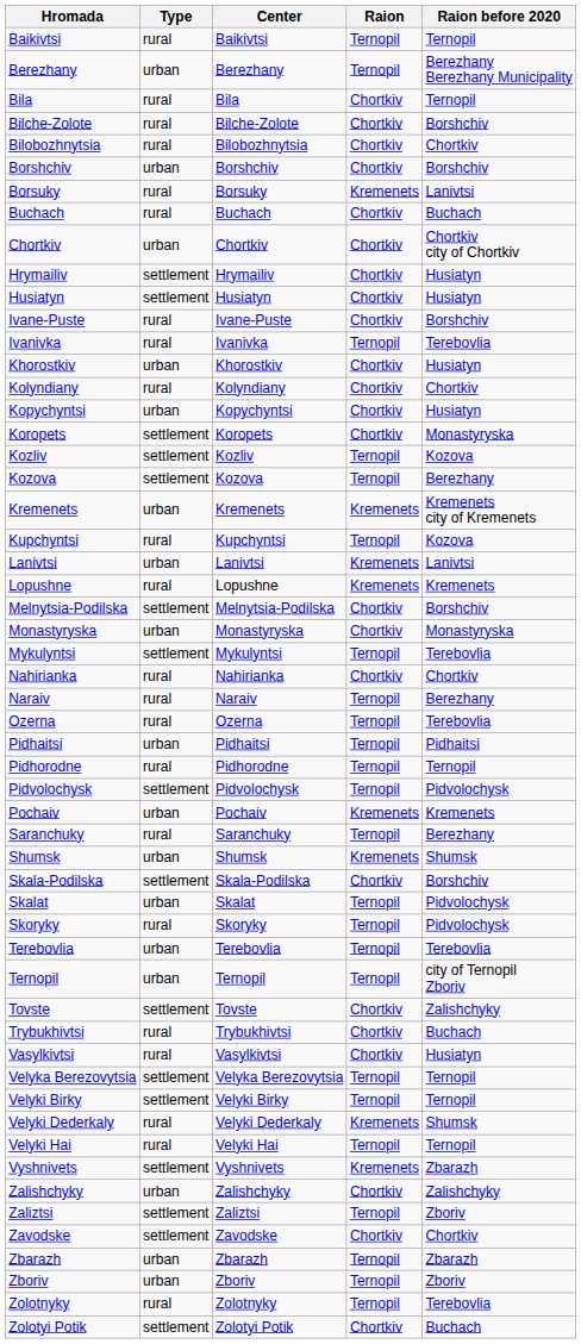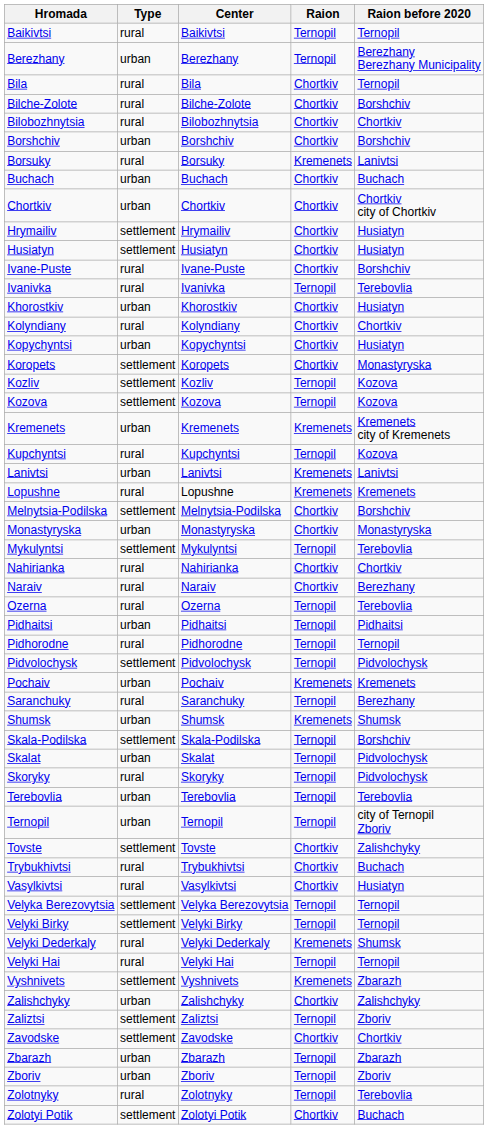row 9 | Type: rural -> urban
row 20 | Raion before 2020: Berezhany -> Kozova
row 29 | Raion: Ternopil -> Chortkiv
row 37 | Raion: Chortkiv -> Ternopil
